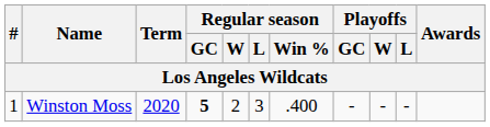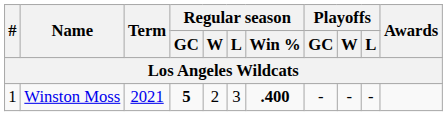Winston Moss | Term: 2020 -> 2021
Winston Moss | Regular season / Win %: normal -> bold
